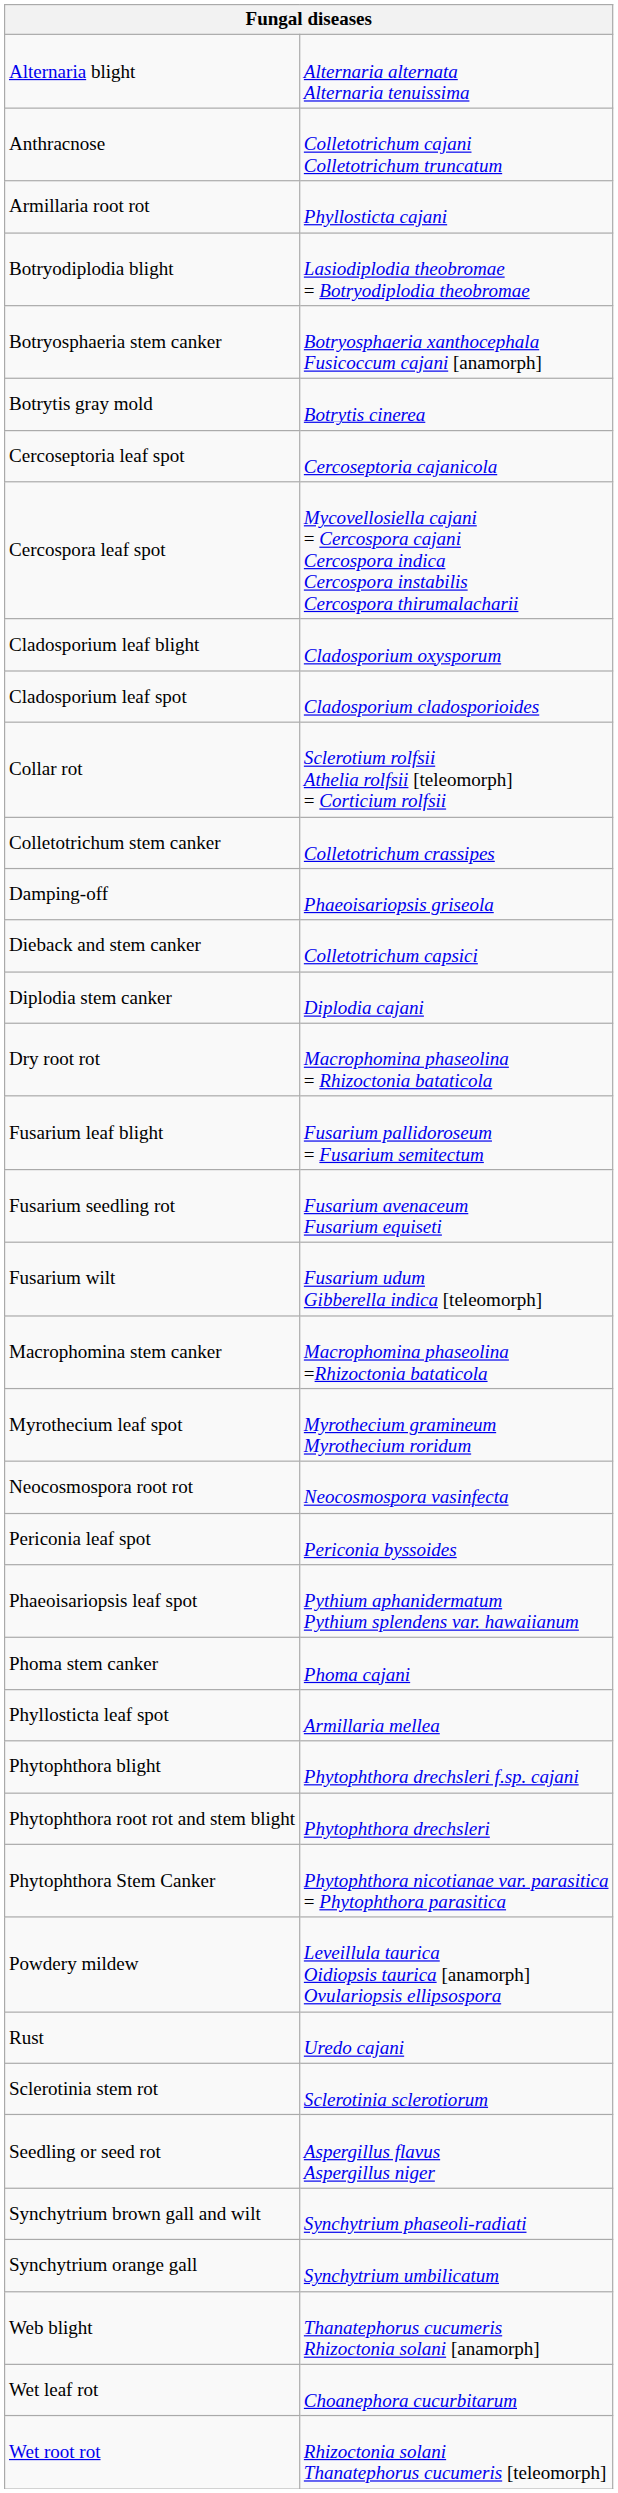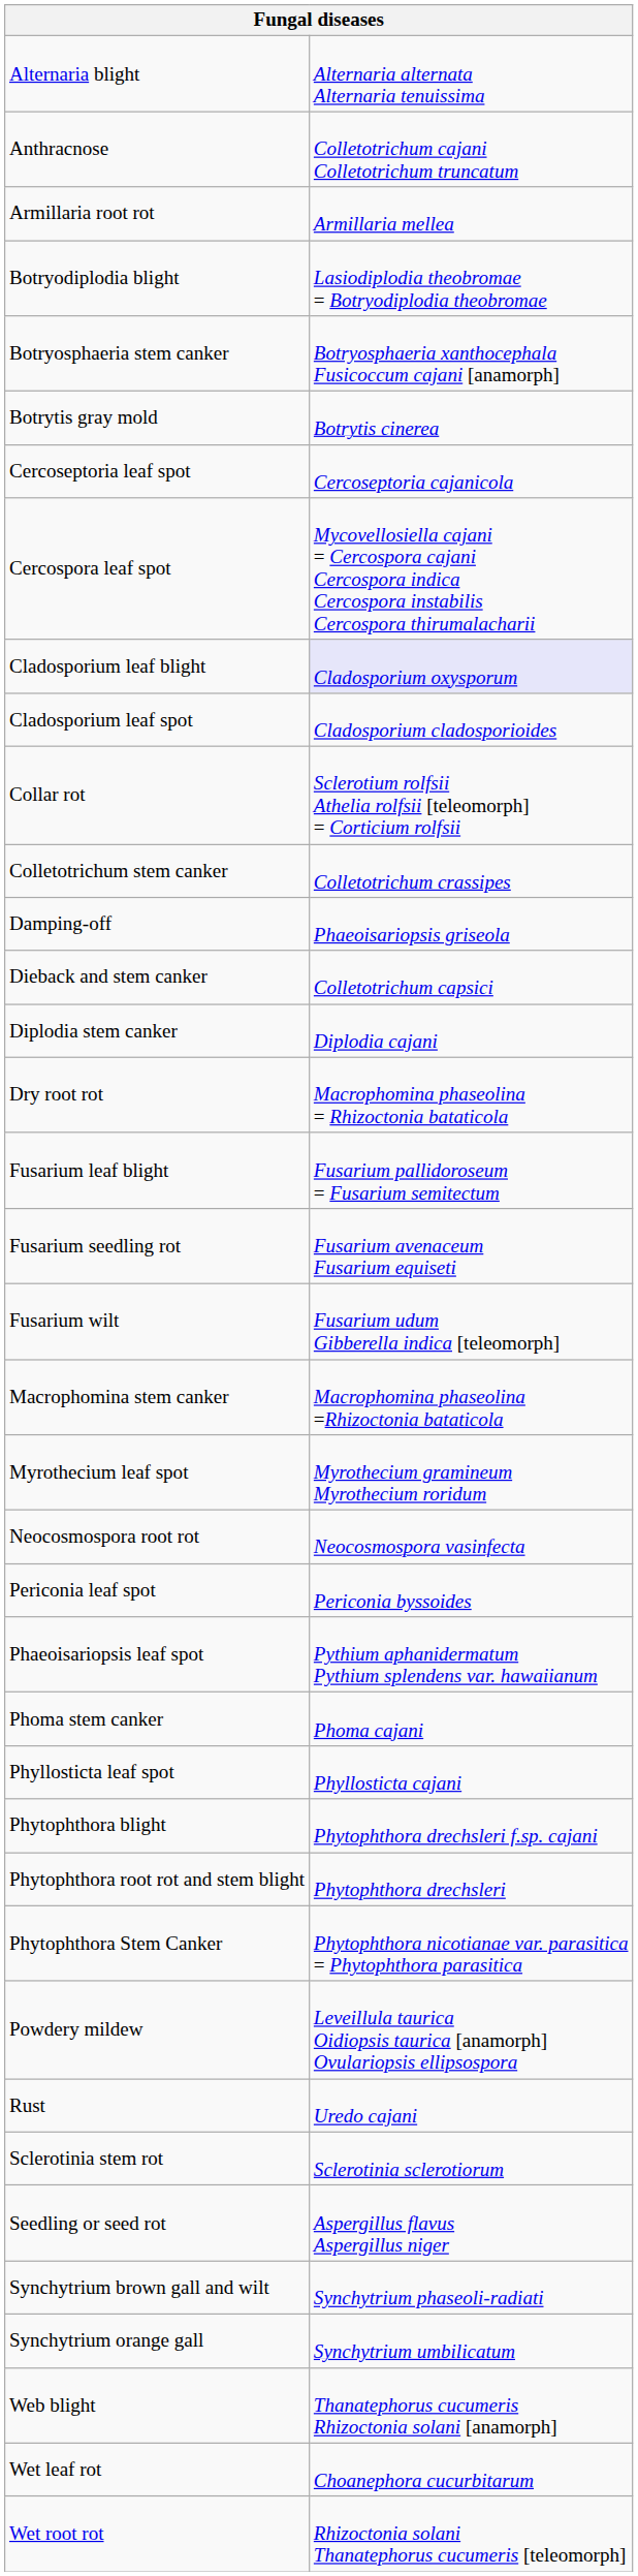Armillaria root rot | column 2: Phyllosticta cajani -> Armillaria mellea
Cladosporium leaf blight | column 2: no background -> lavender background
Phyllosticta leaf spot | column 2: Armillaria mellea -> Phyllosticta cajani
